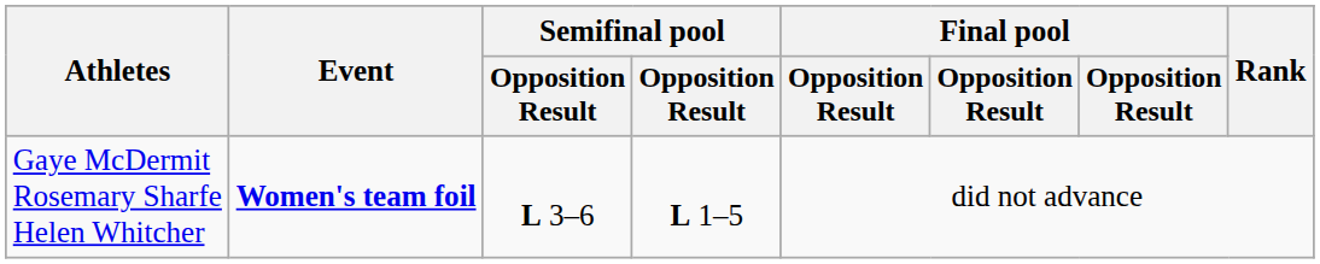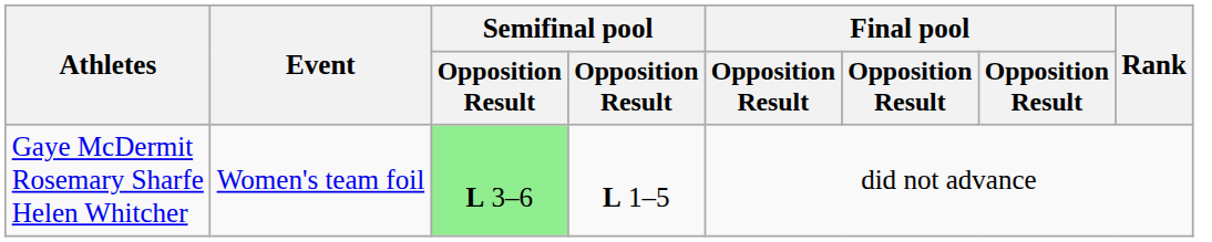Gaye McDermit Rosemary Sharfe Helen Whitcher | Event: bold -> normal
Gaye McDermit Rosemary Sharfe Helen Whitcher | column 3: no background -> lightgreen background
